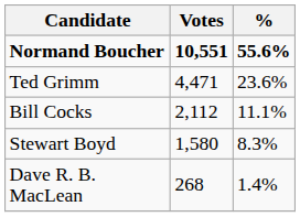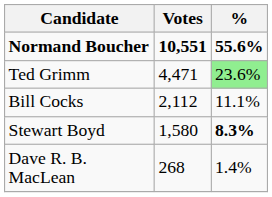Ted Grimm | %: no background -> lightgreen background
Stewart Boyd | %: normal -> bold
